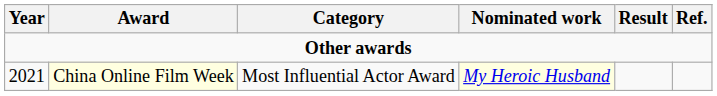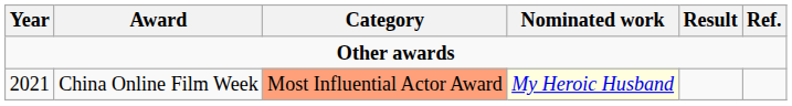2021 | Award: lightyellow background -> no background
2021 | Category: no background -> lightsalmon background
